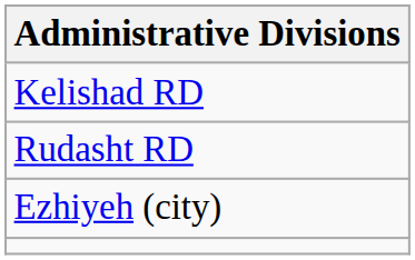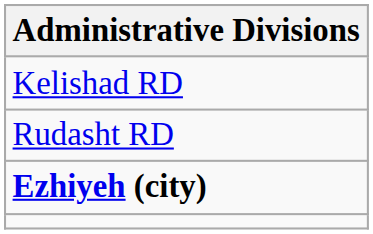row 4 | column 1: normal -> bold
